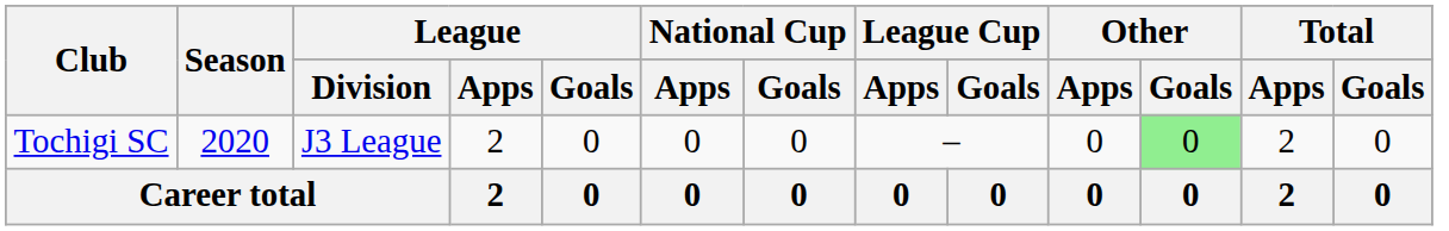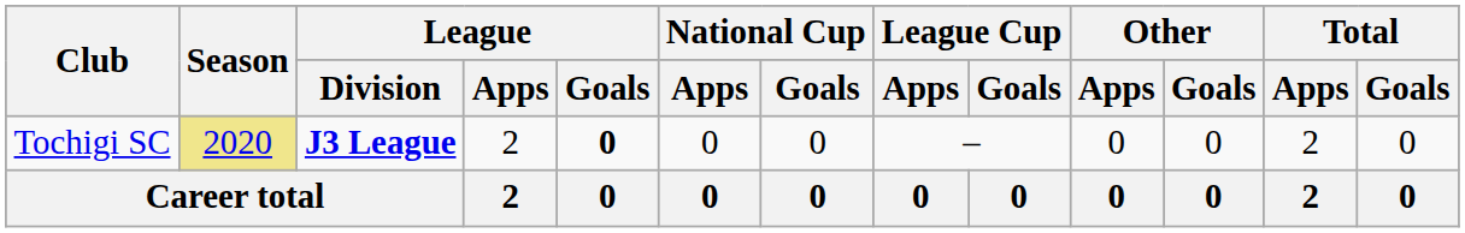Tochigi SC | Season: no background -> khaki background
Tochigi SC | League / Division: normal -> bold
Tochigi SC | League / Goals: normal -> bold
Tochigi SC | Other / Goals: lightgreen background -> no background
